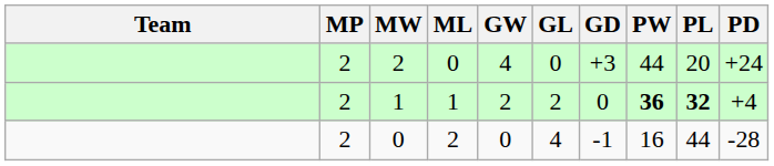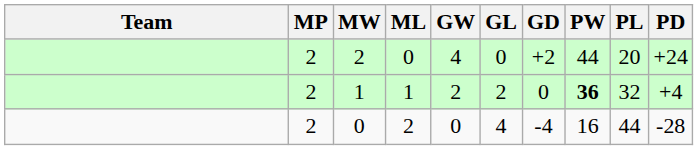row 2 | GD: +3 -> +2
row 3 | PL: bold -> normal
row 4 | GD: -1 -> -4
